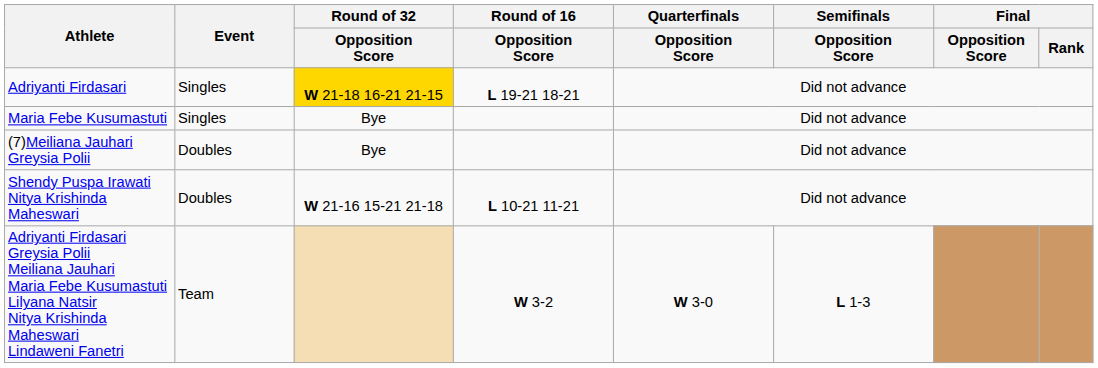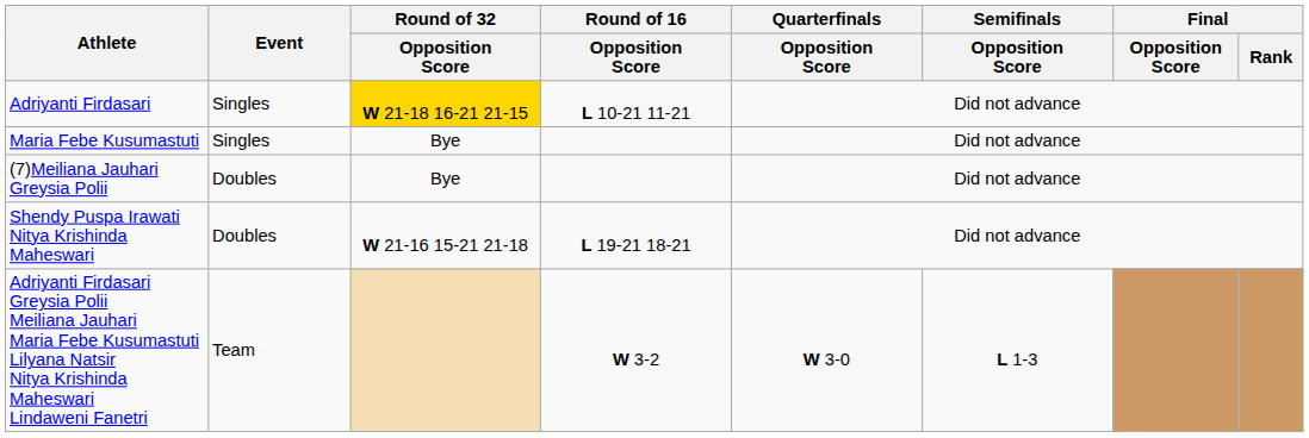Adriyanti Firdasari | Round of 16 / Opposition Score: L 19-21 18-21 -> L 10-21 11-21
Shendy Puspa Irawati Nitya Krishinda Maheswari | Round of 16 / Opposition Score: L 10-21 11-21 -> L 19-21 18-21
